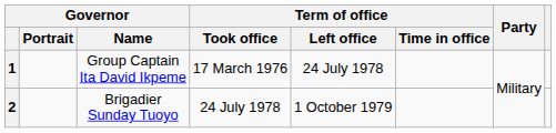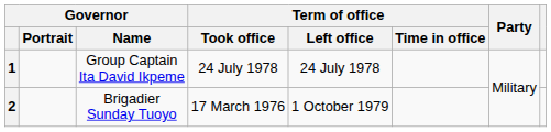1 | Term of office / Took office: 17 March 1976 -> 24 July 1978
2 | Term of office / Took office: 24 July 1978 -> 17 March 1976
